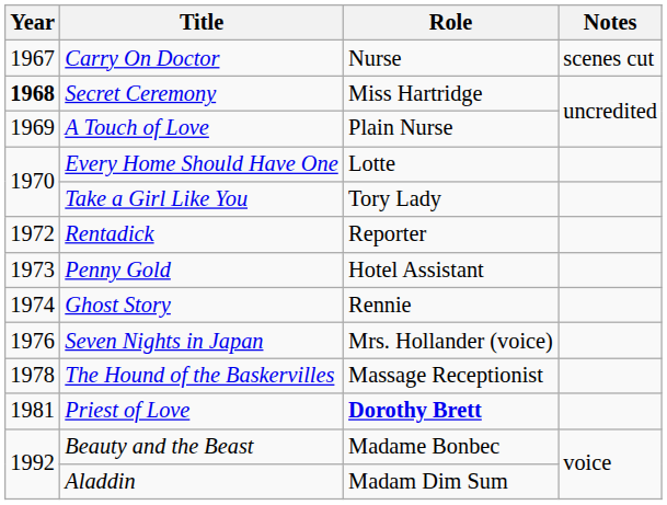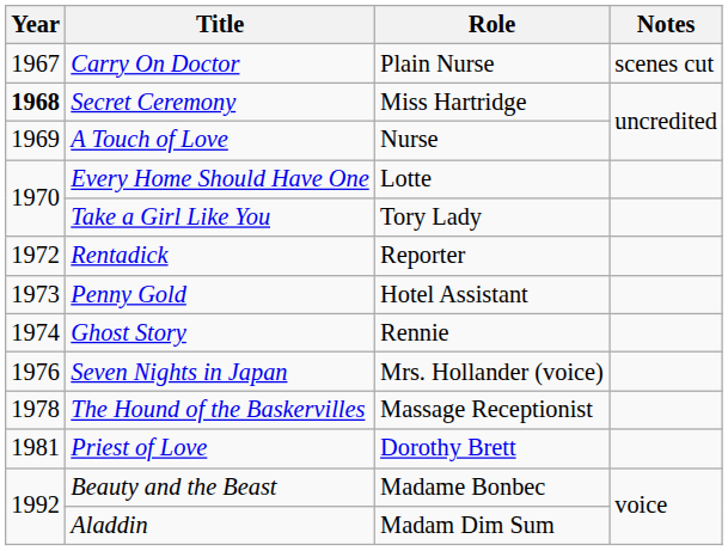Carry On Doctor | Role: Nurse -> Plain Nurse
A Touch of Love | Role: Plain Nurse -> Nurse
Priest of Love | Role: bold -> normal
